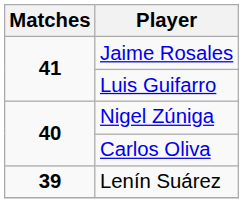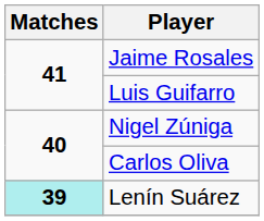Lenín Suárez | Matches: no background -> paleturquoise background
